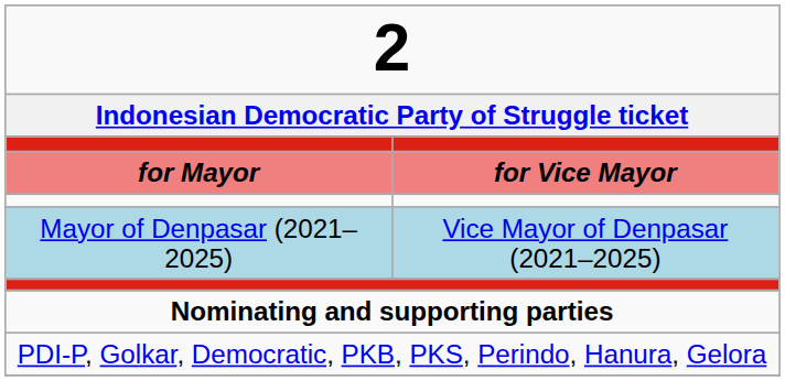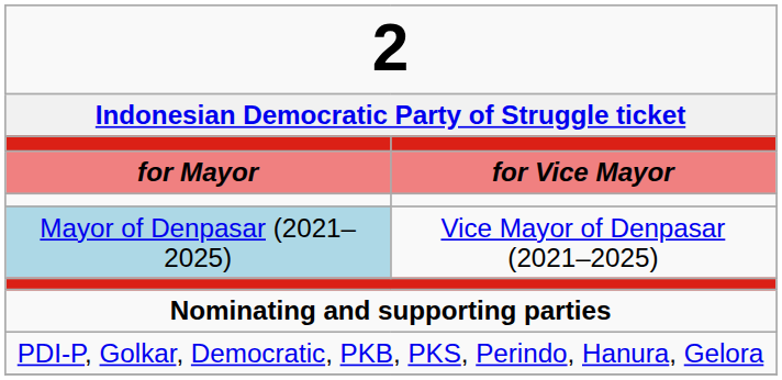row 6 | column 2: lightblue background -> no background
